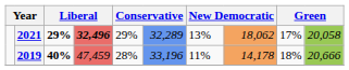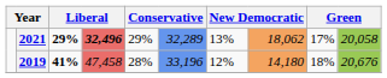2019 | column 3: 40% -> 41%
2019 | column 4: 47,459 -> 47,458
2019 | column 7: 11% -> 12%
2019 | column 8: 14,178 -> 14,180
2019 | column 10: 20,666 -> 20,676
